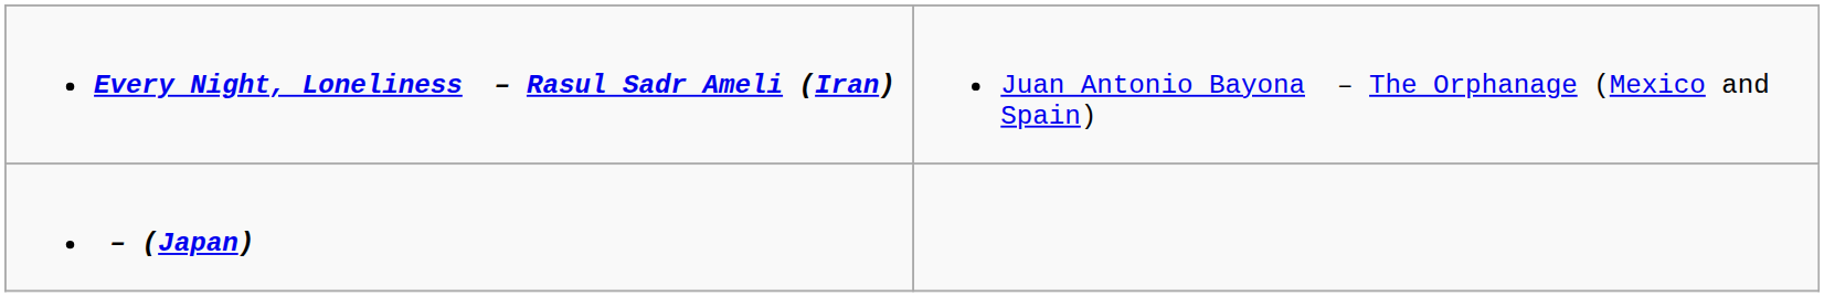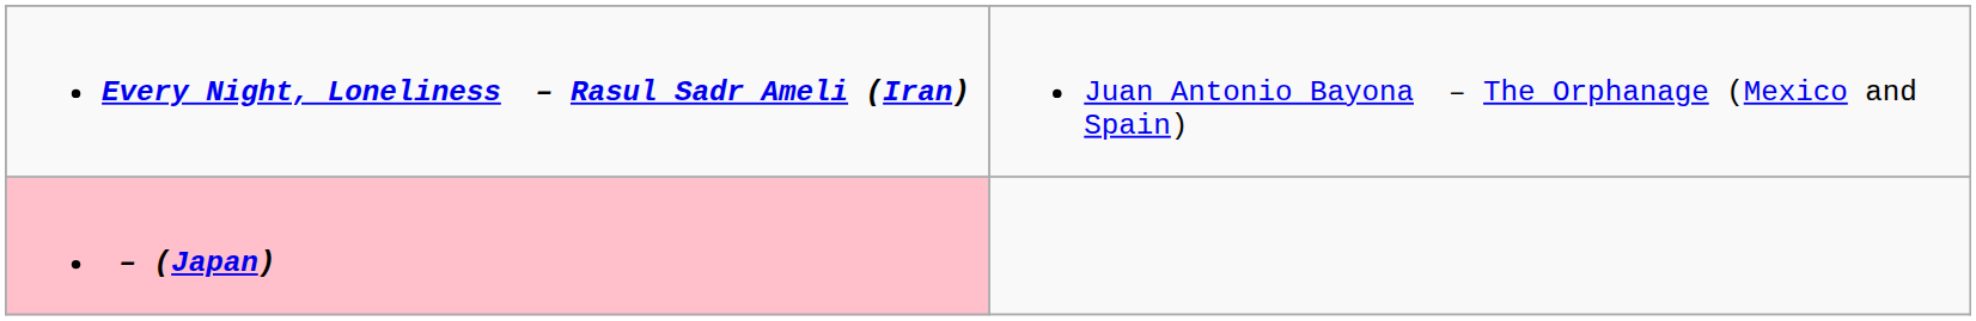– (Japan) | column 1: no background -> pink background
